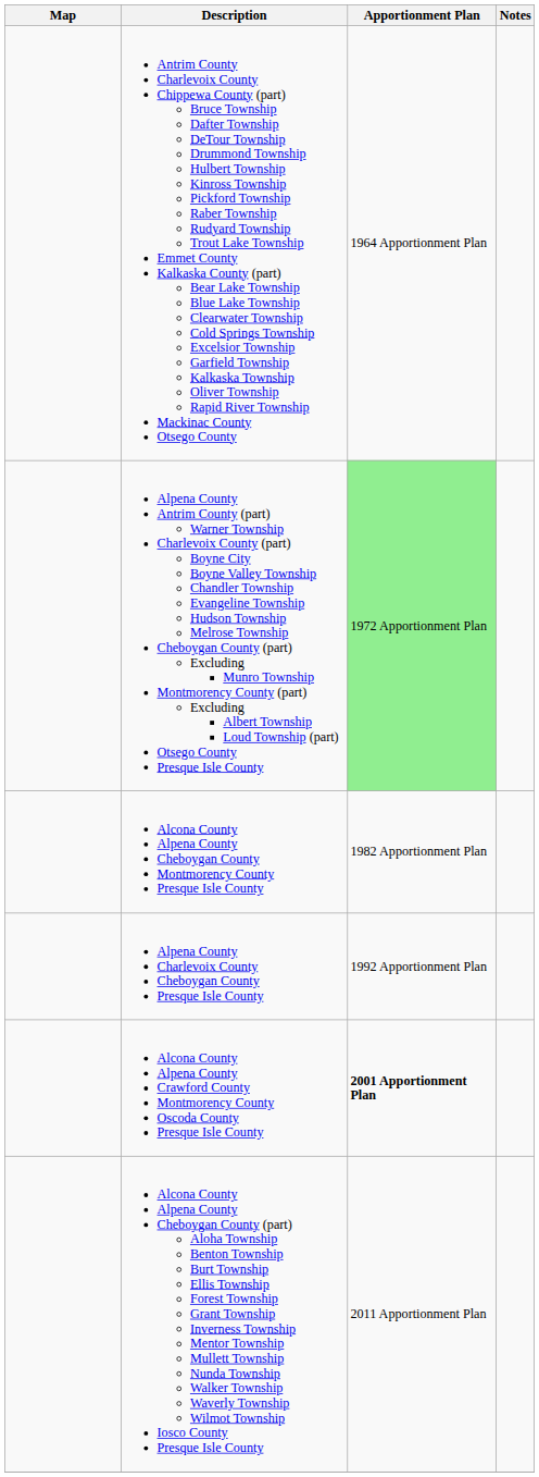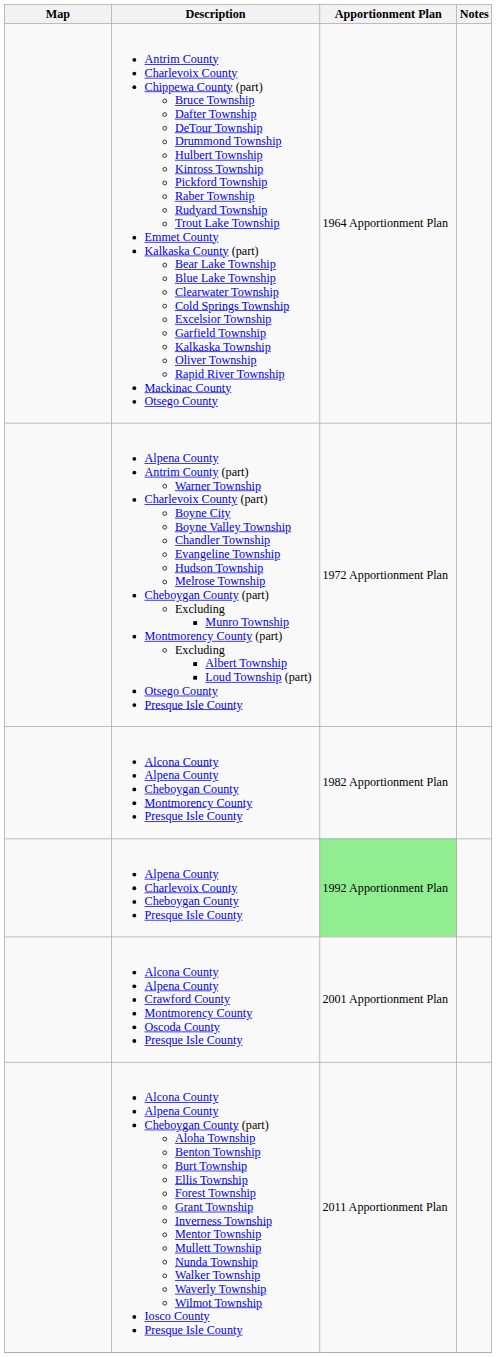row 3 | Apportionment Plan: lightgreen background -> no background
row 5 | Apportionment Plan: no background -> lightgreen background
row 6 | Apportionment Plan: bold -> normal
